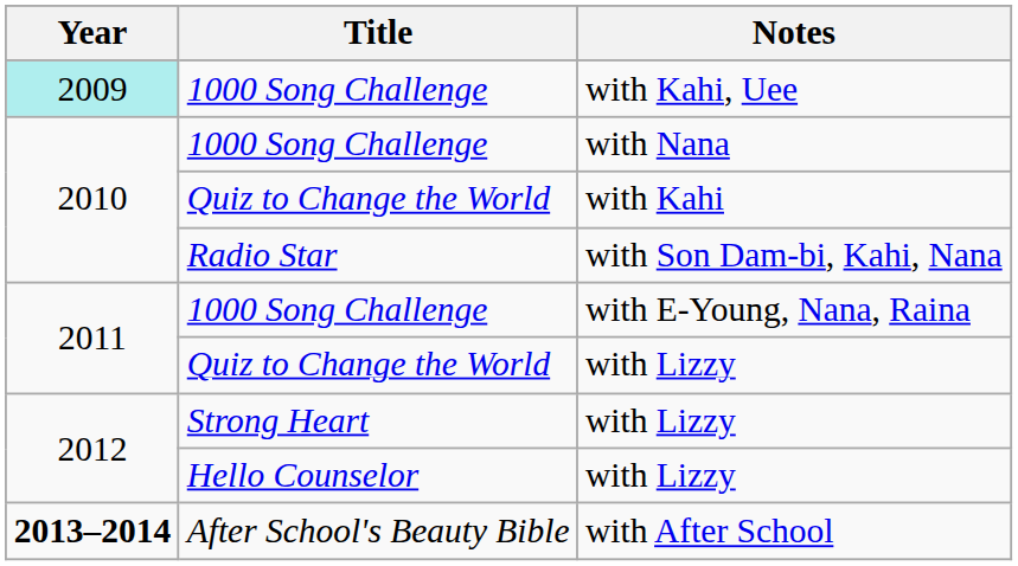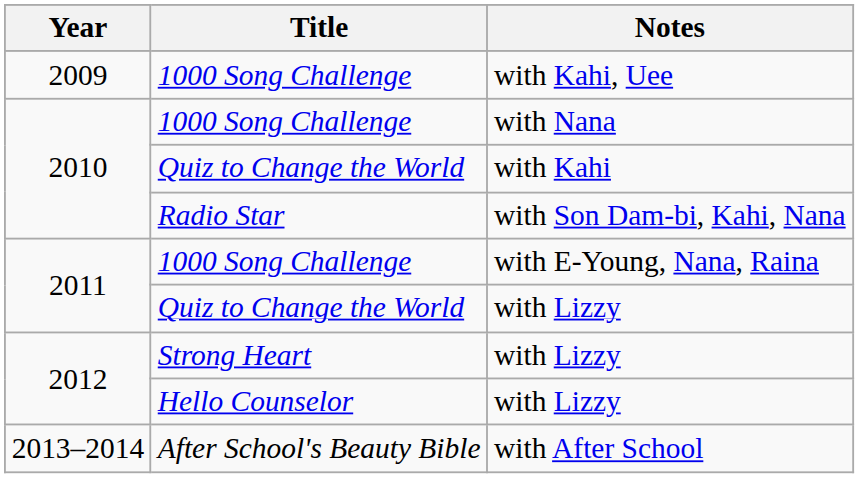with Kahi, Uee | Year: paleturquoise background -> no background
with After School | Year: bold -> normal
